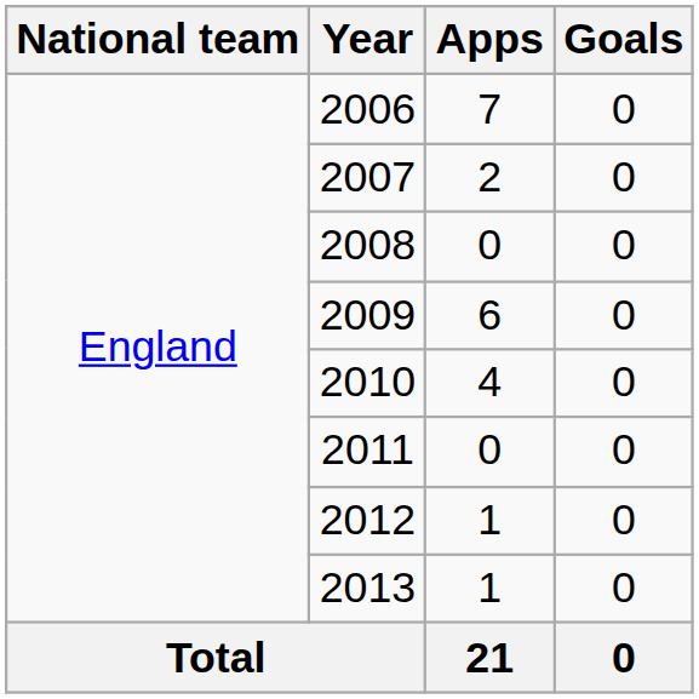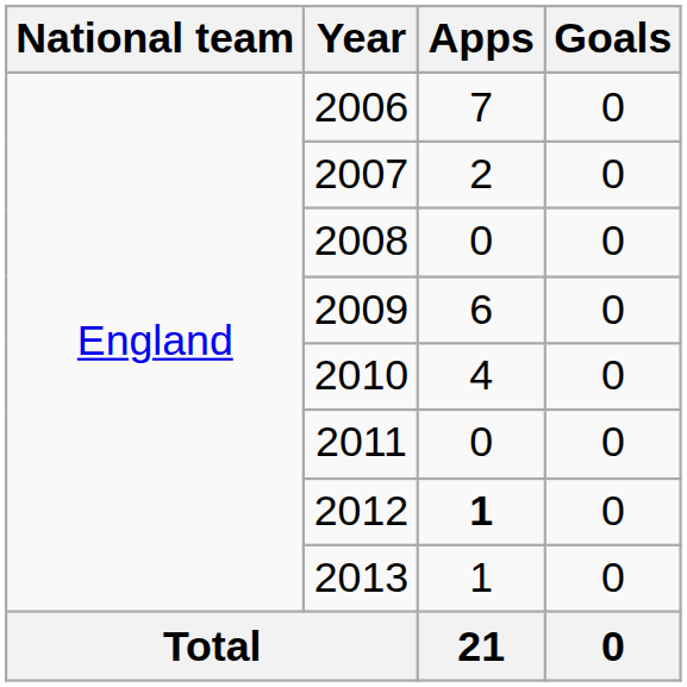2012 | Apps: normal -> bold
